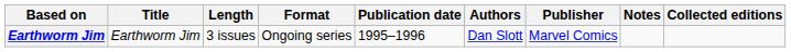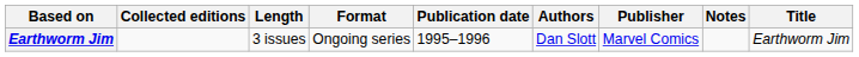columns swapped: Title <-> Collected editions
